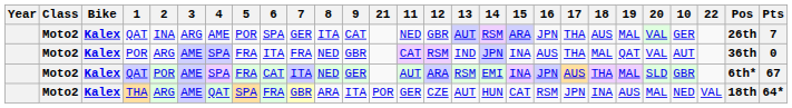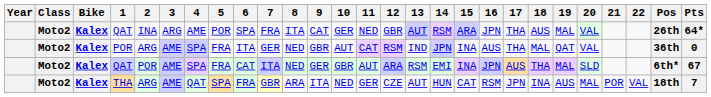columns swapped: 10 <-> 21
row 2 | 7: GER -> FRA
row 2 | Pts: 7 -> 64*
row 3 | 7: FRA -> GER
row 5 | Pts: 64* -> 7
